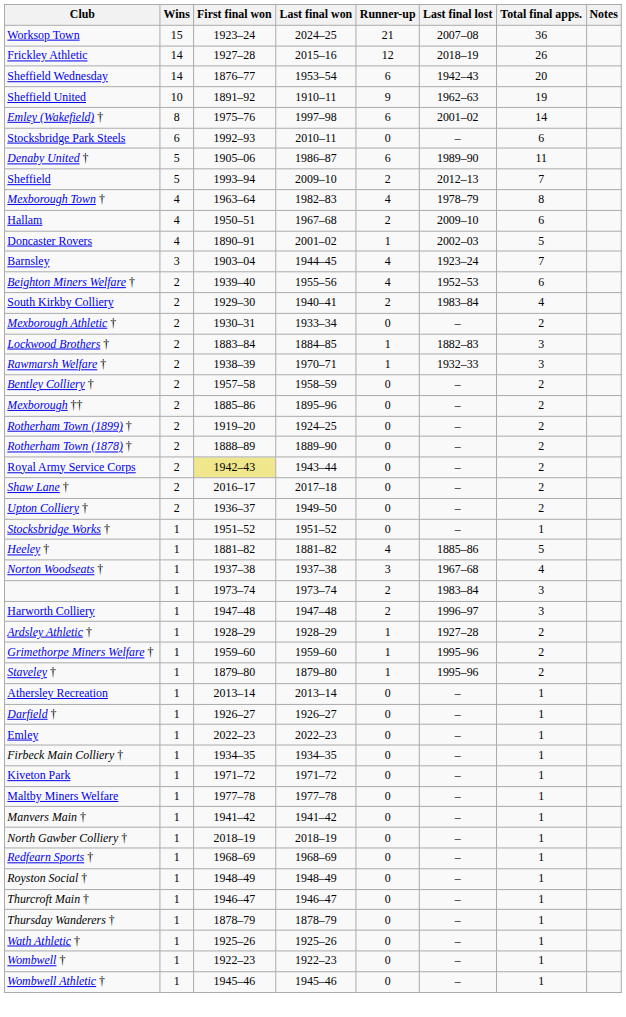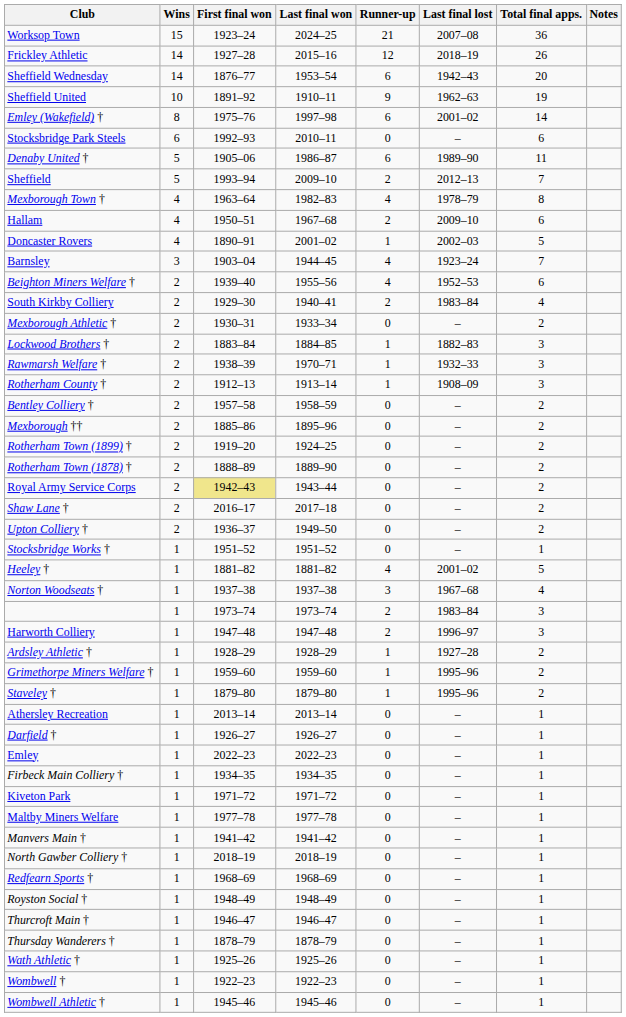+ row: Rotherham County † | 2 | 1912–13 | 1913–14 | 1 | 1908–09 | 3
Heeley † | Last final lost: 1885–86 -> 2001–02
